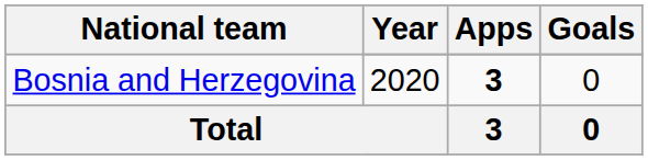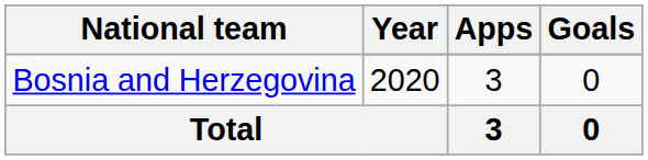2020 | Apps: bold -> normal
